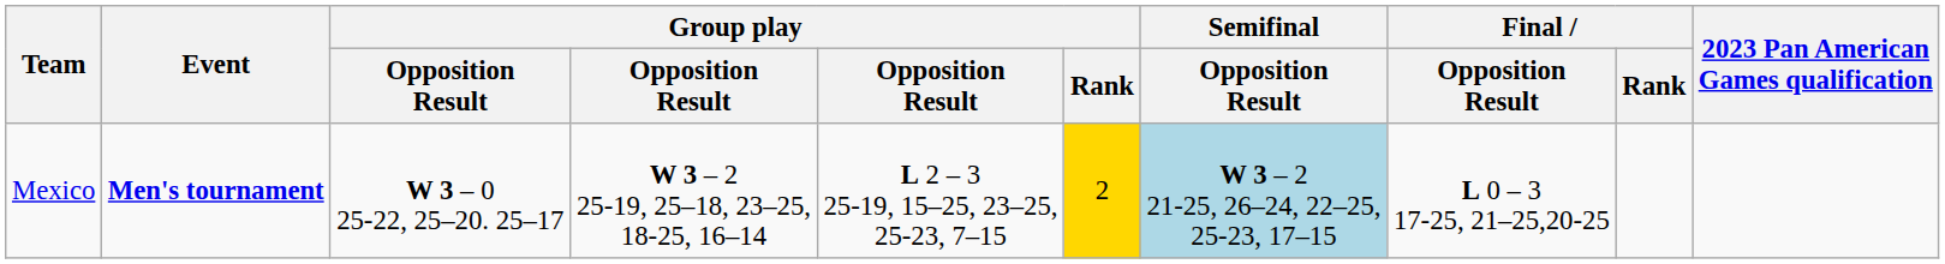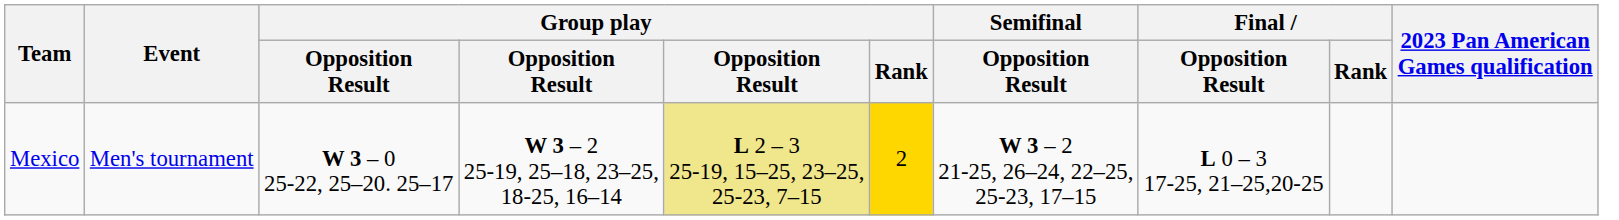Mexico | Event: bold -> normal
Mexico | column 5: no background -> khaki background
Mexico | Semifinal / Opposition Result: lightblue background -> no background
